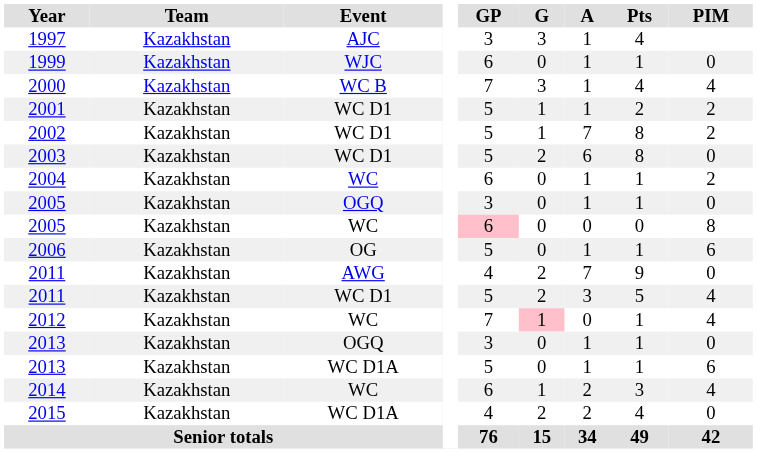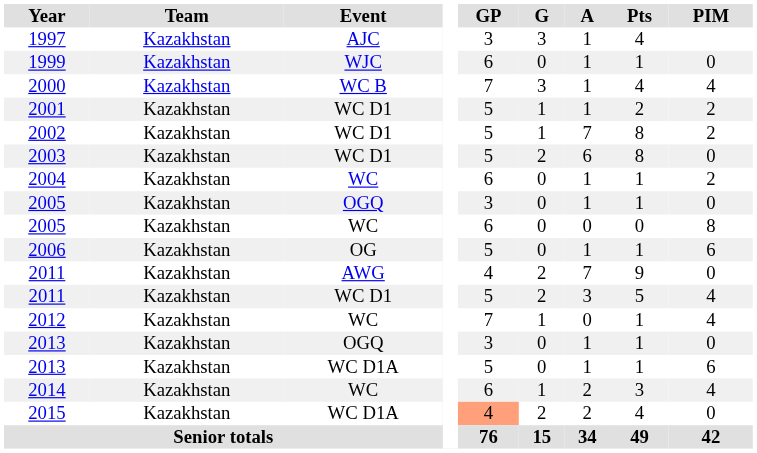2005 / WC | GP: pink background -> no background
2012 | G: pink background -> no background
2015 | GP: no background -> lightsalmon background
